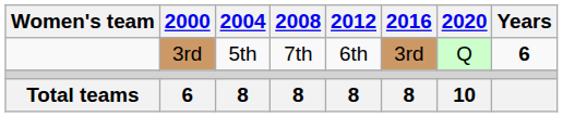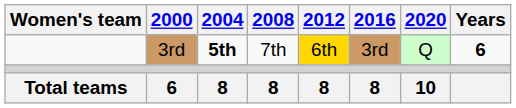row 2 | 2004: normal -> bold
row 2 | 2012: no background -> gold background
